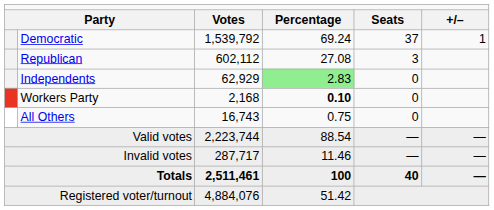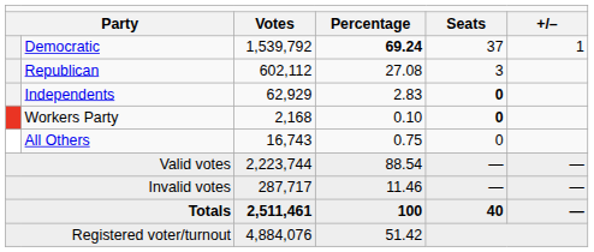Democratic | column 4: normal -> bold
Independents | column 4: lightgreen background -> no background
Independents | column 5: normal -> bold
Workers Party | column 4: bold -> normal
Workers Party | column 5: normal -> bold
